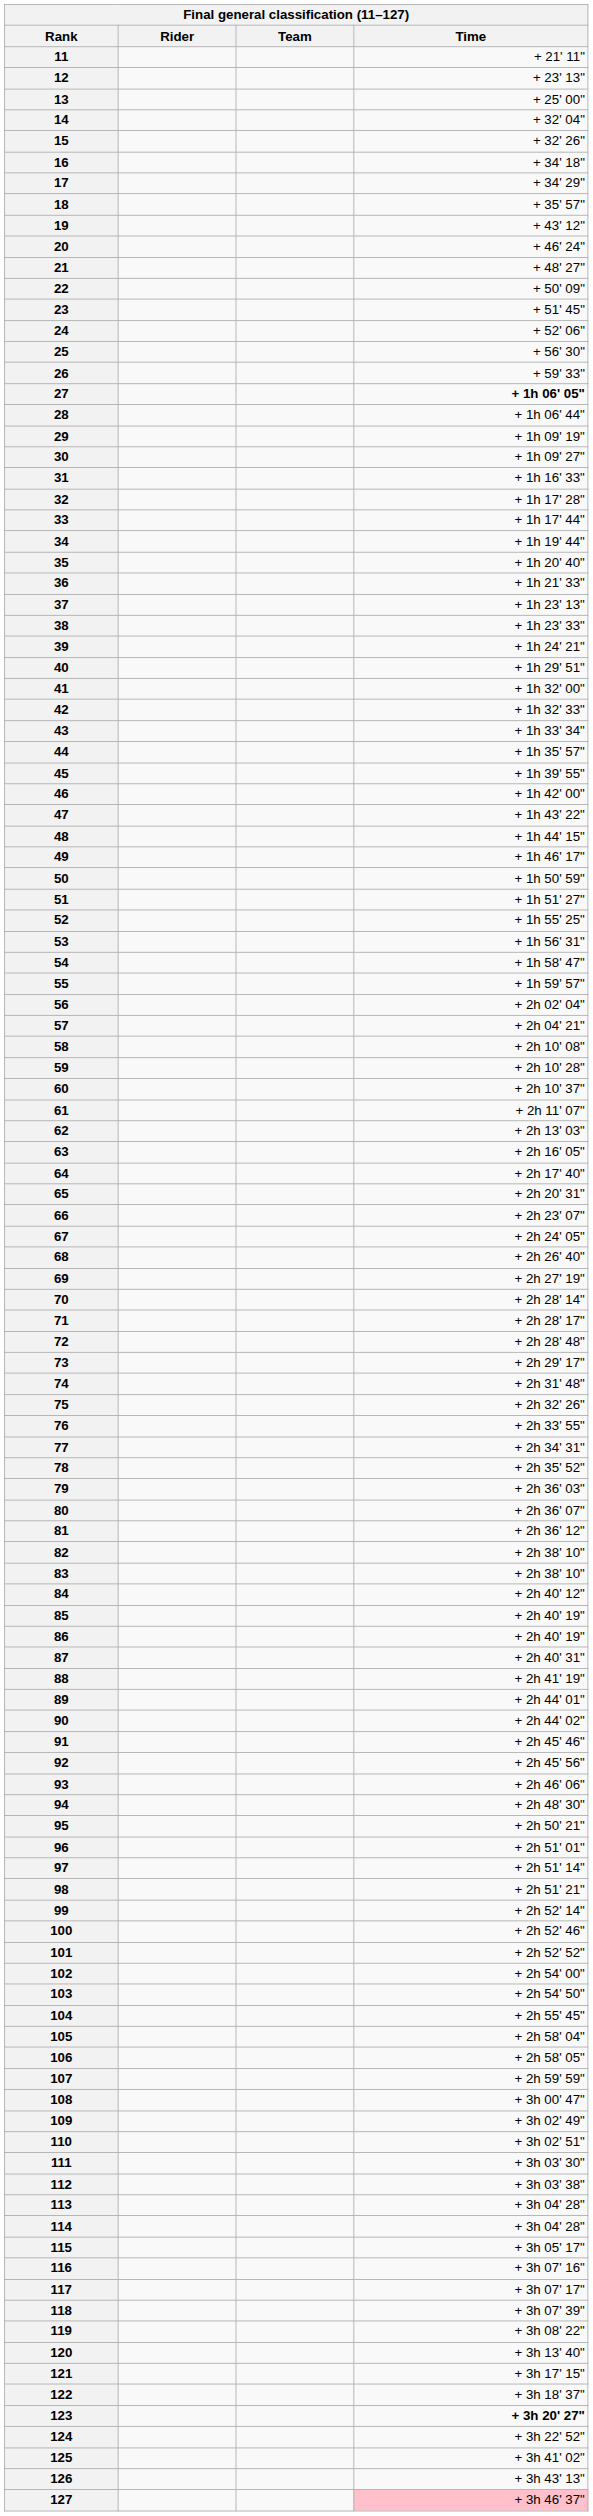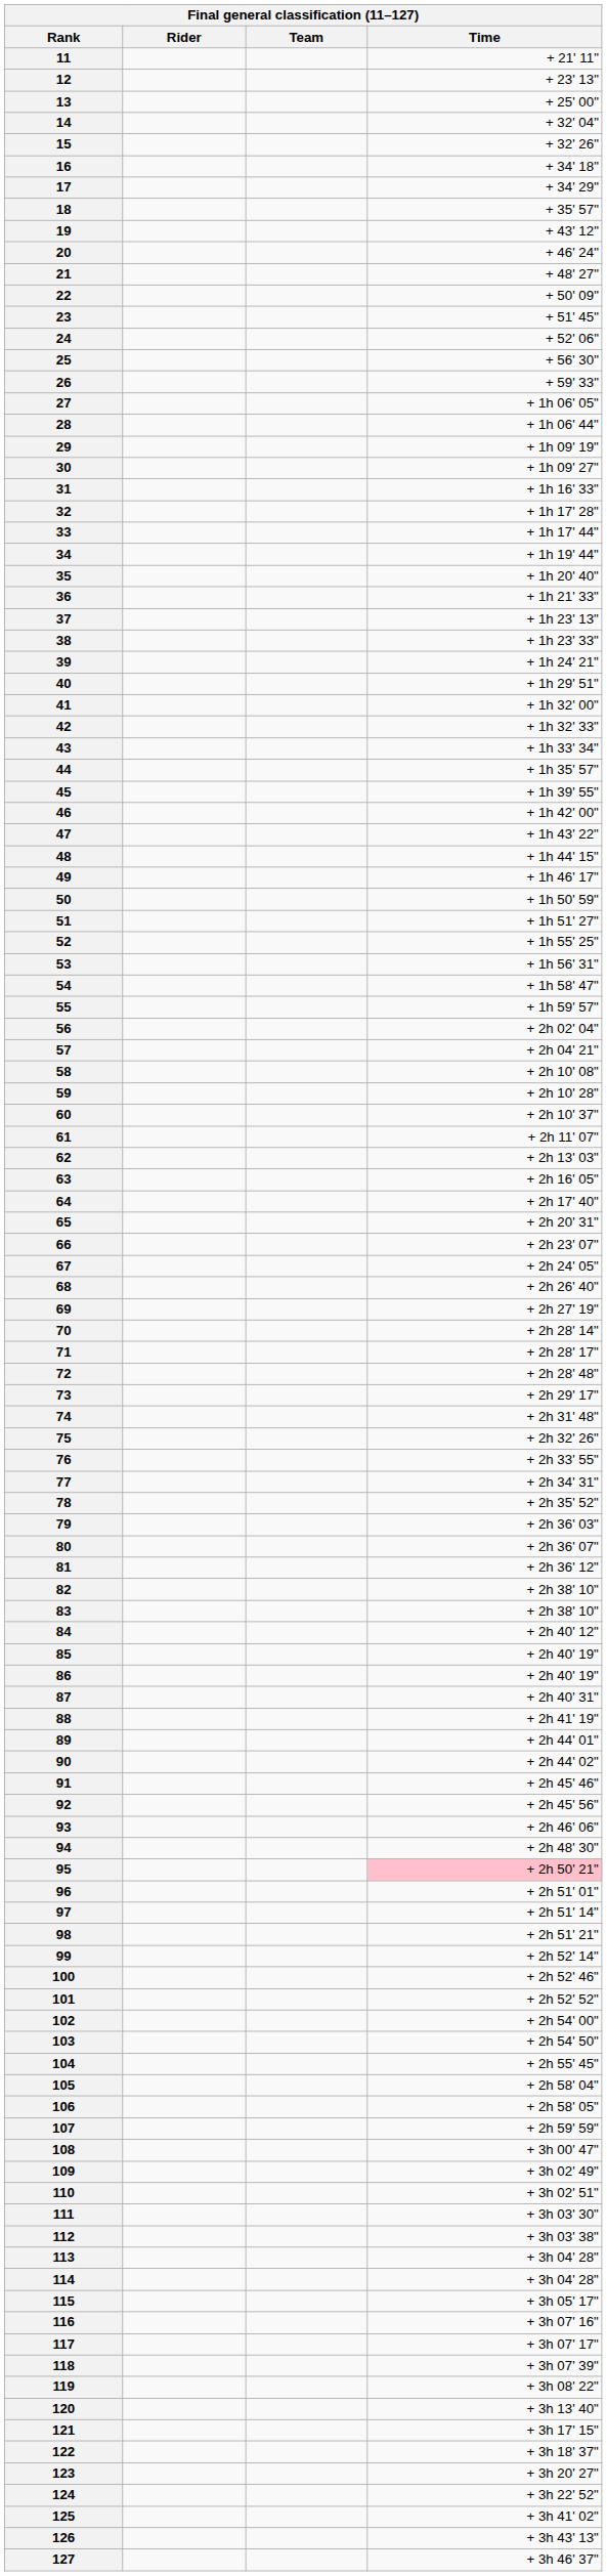27 | Time: bold -> normal
95 | Time: no background -> pink background
123 | Time: bold -> normal
127 | Time: pink background -> no background
